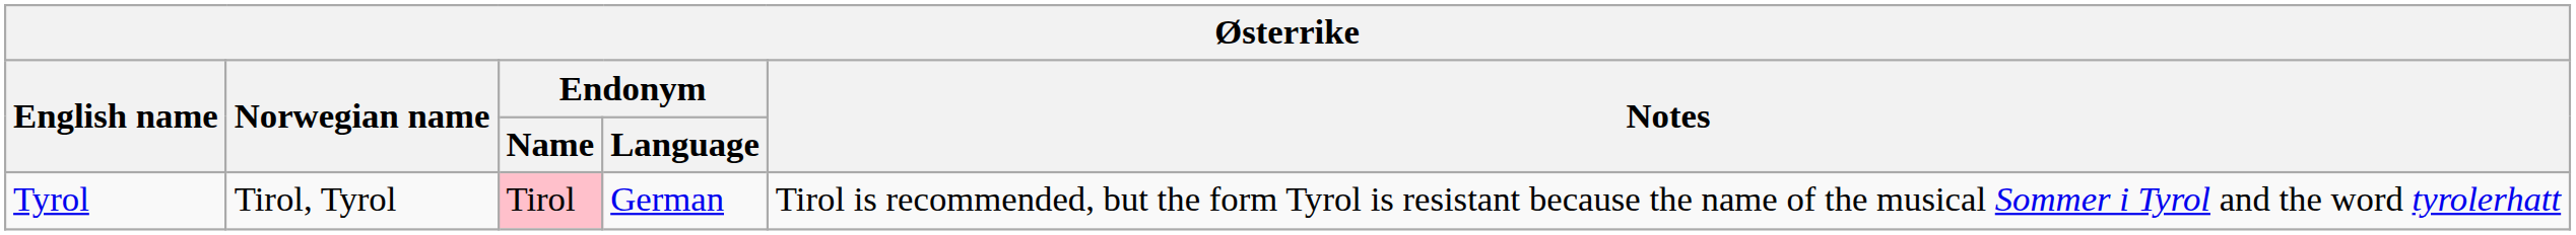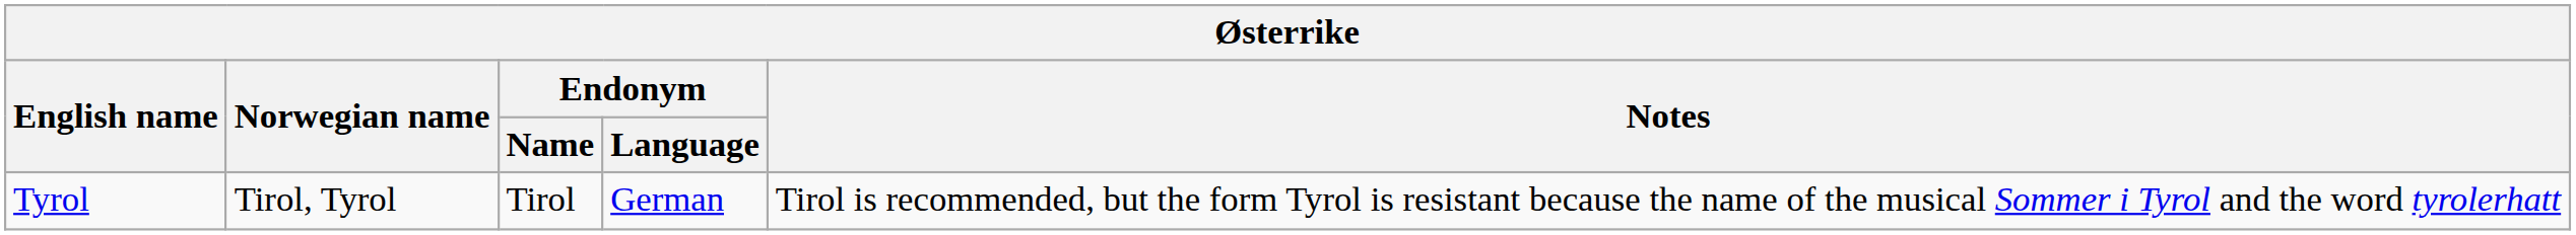Tyrol | Endonym / Name: pink background -> no background
